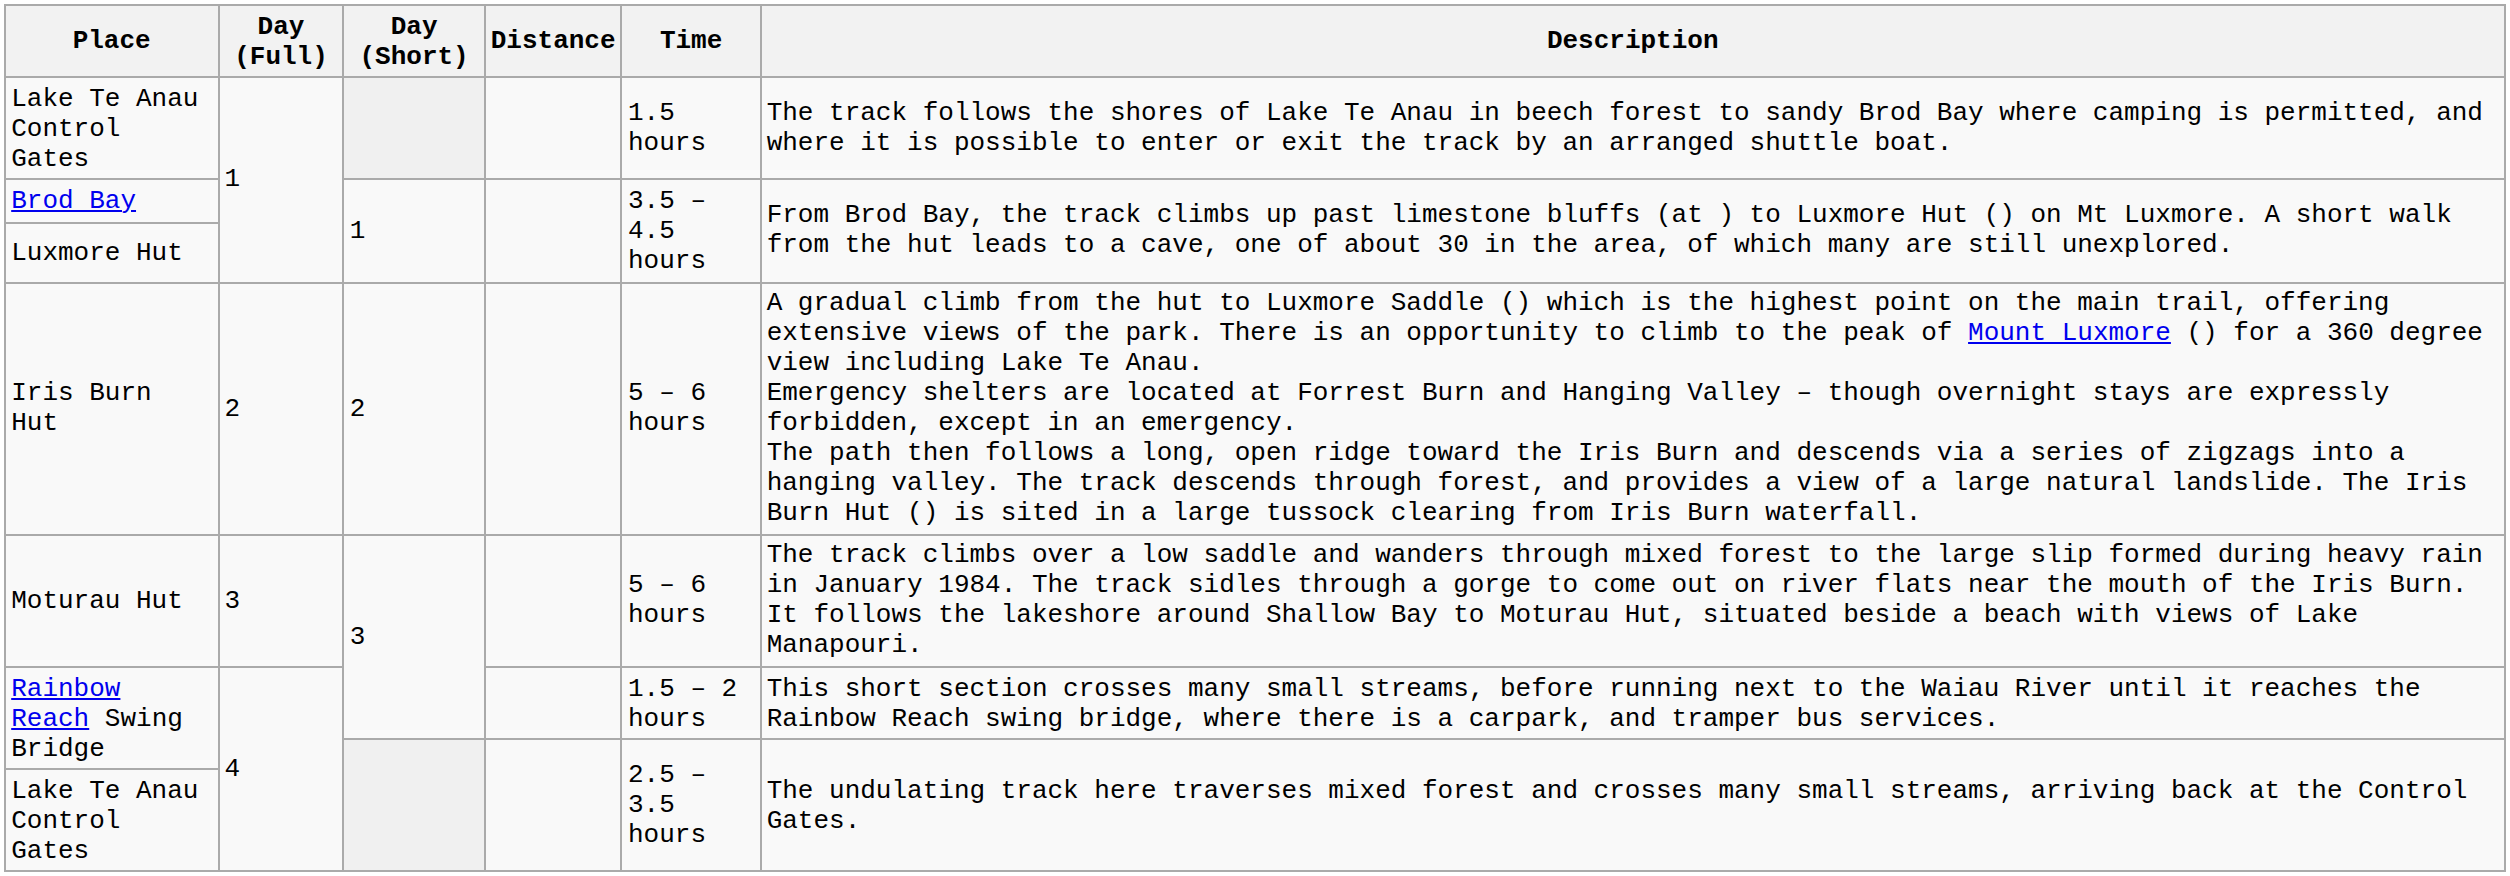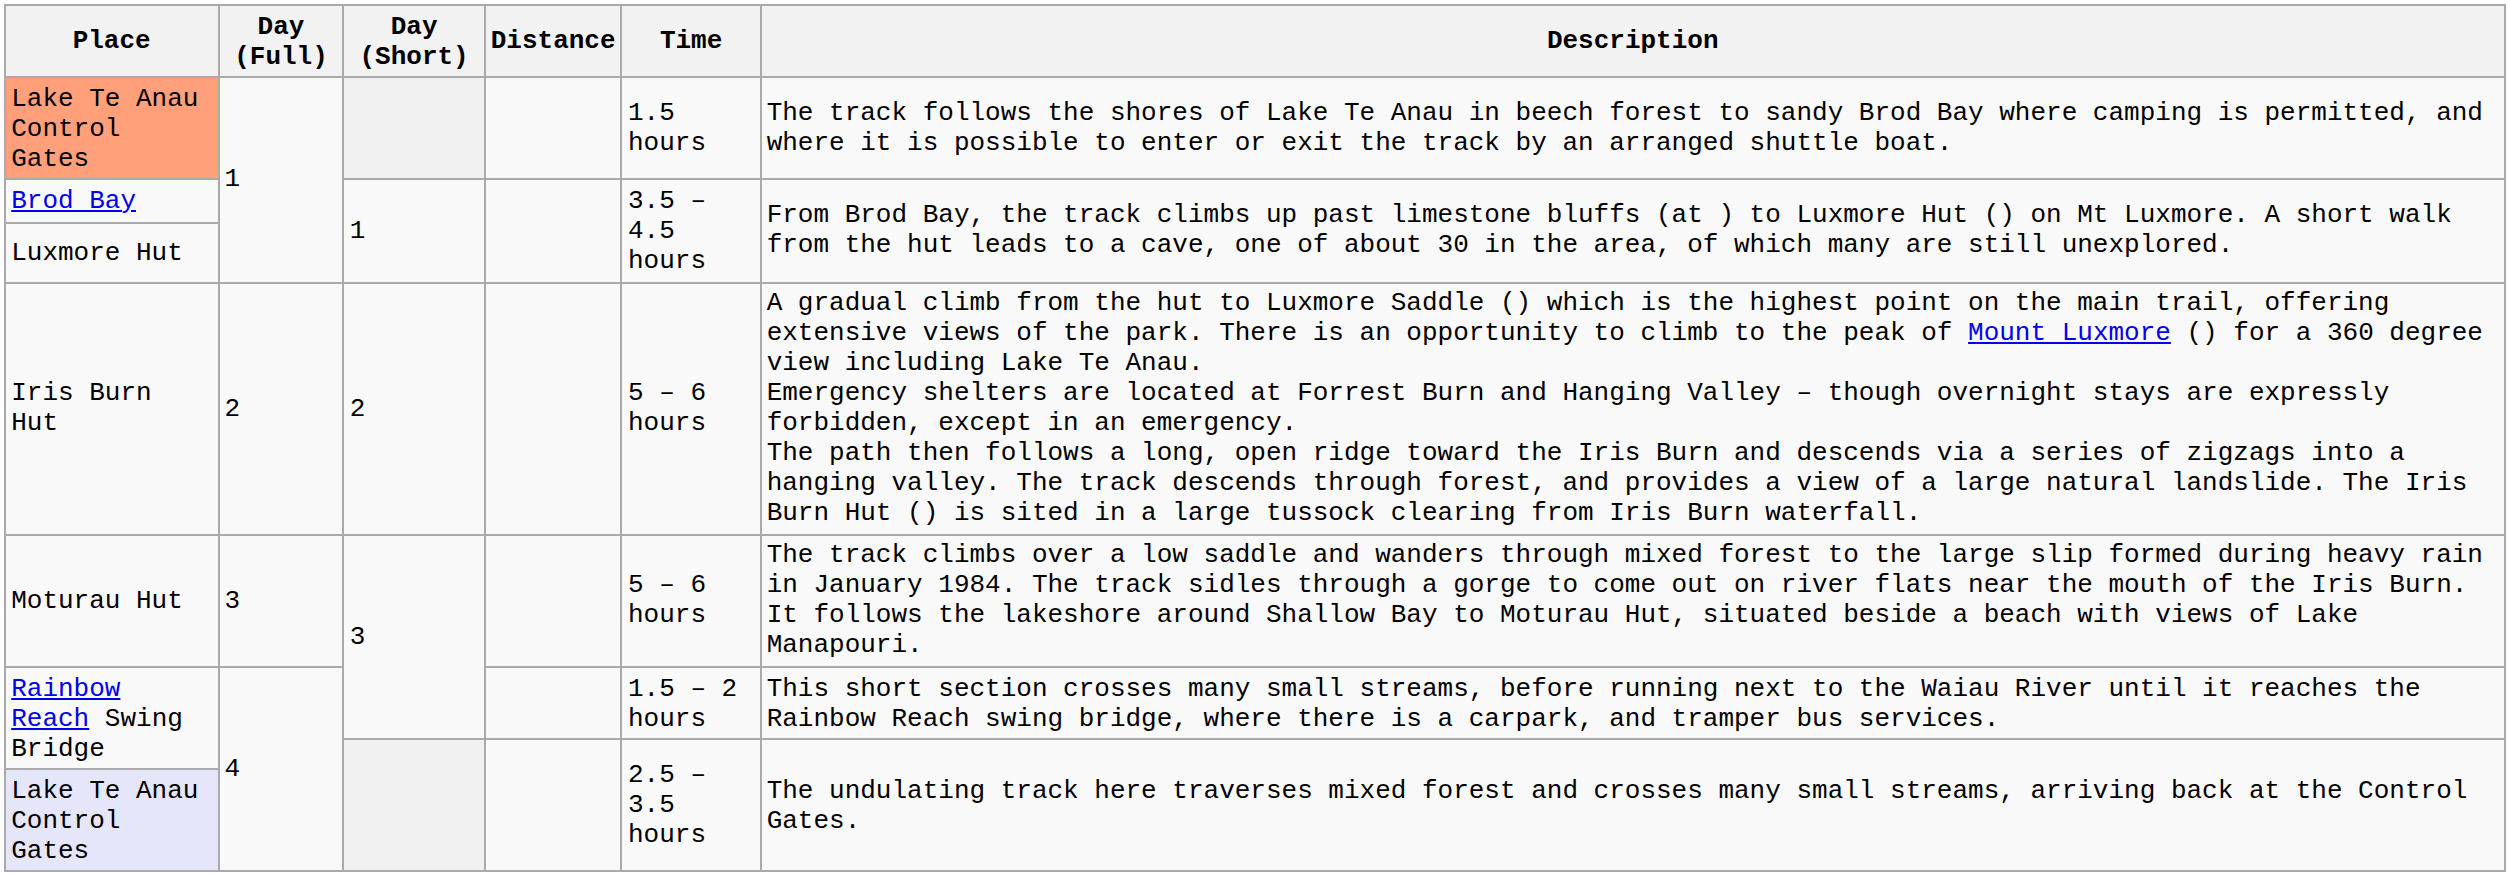Lake Te Anau Control Gates / 1 | Place: no background -> lightsalmon background
Lake Te Anau Control Gates / 4 | Place: no background -> lavender background
